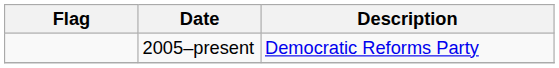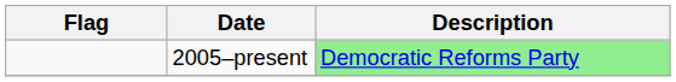2005–present | Description: no background -> lightgreen background
